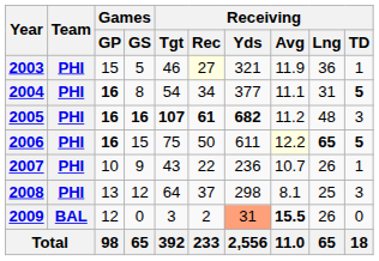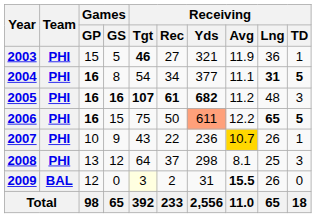2003 | Receiving / Tgt: normal -> bold
2003 | Receiving / Rec: lightyellow background -> no background
2004 | Receiving / Lng: normal -> bold
2006 | Receiving / Yds: no background -> lightsalmon background
2006 | Receiving / Avg: lightyellow background -> no background
2007 | Receiving / Avg: no background -> gold background
2009 | Receiving / Tgt: no background -> lightyellow background
2009 | Receiving / Yds: lightsalmon background -> no background
